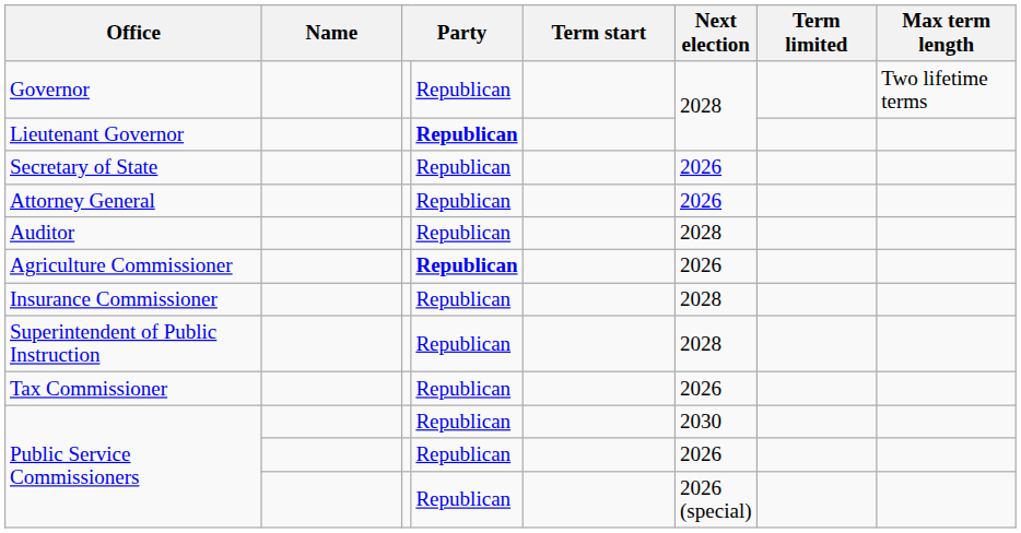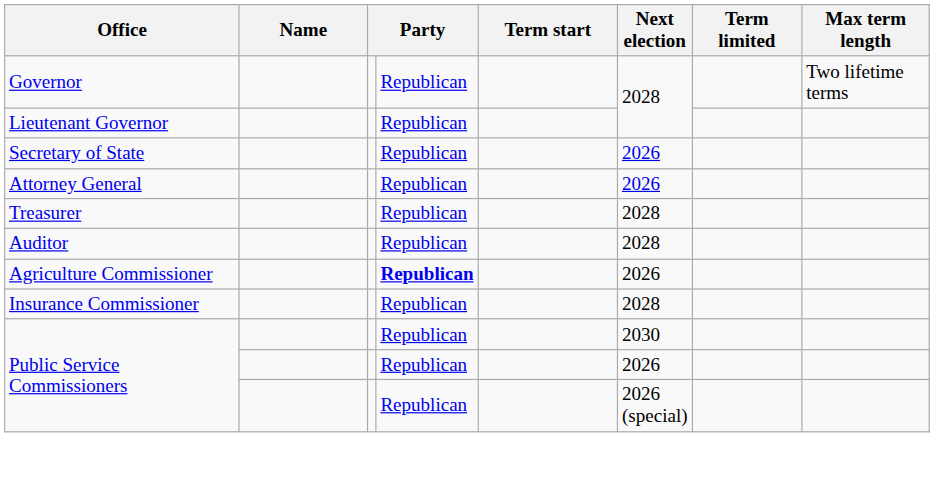Lieutenant Governor | column 4: bold -> normal
+ row: Treasurer | Republican | 2028
- row: Superintendent of Public Instruction | Republican | 2028
- row: Tax Commissioner | Republican | 2026
